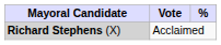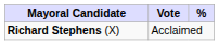Richard Stephens (X) | Mayoral Candidate: lightgrey background -> no background
